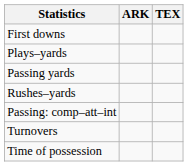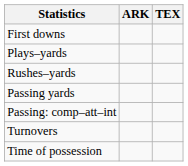rows swapped: Rushes–yards <-> Passing yards
